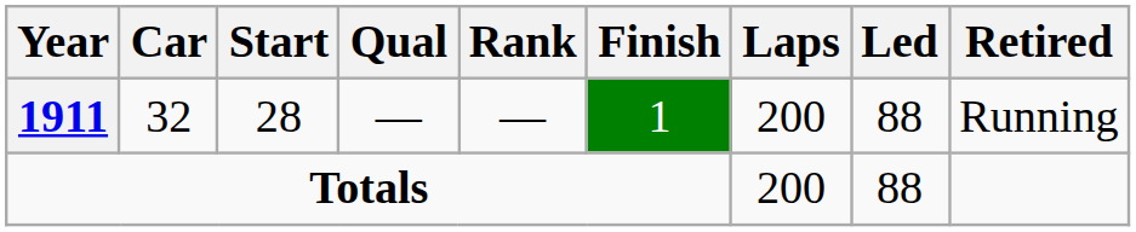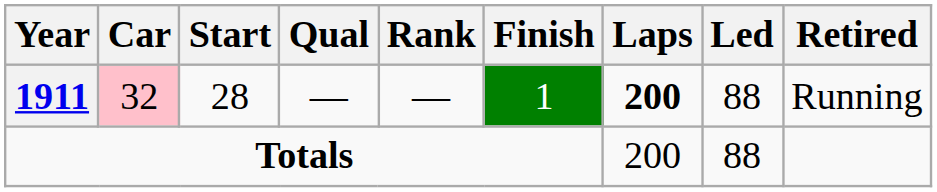1911 | Car: no background -> pink background
1911 | Laps: normal -> bold
